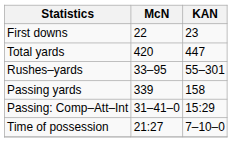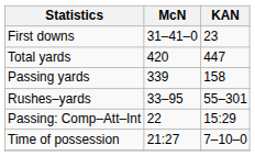First downs | McN: 22 -> 31–41–0
rows swapped: Rushes–yards <-> Passing yards
Passing: Comp–Att–Int | McN: 31–41–0 -> 22
